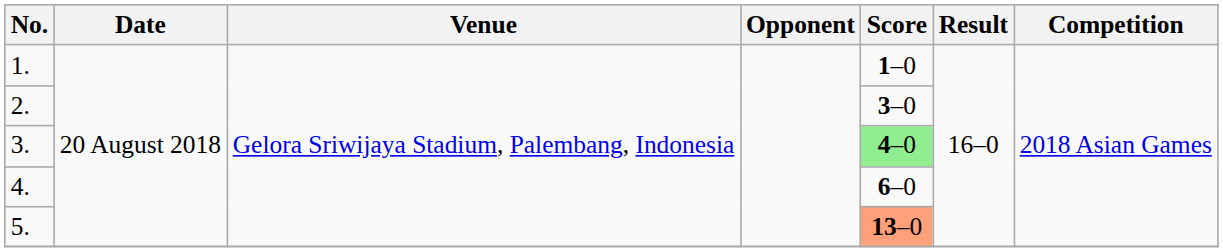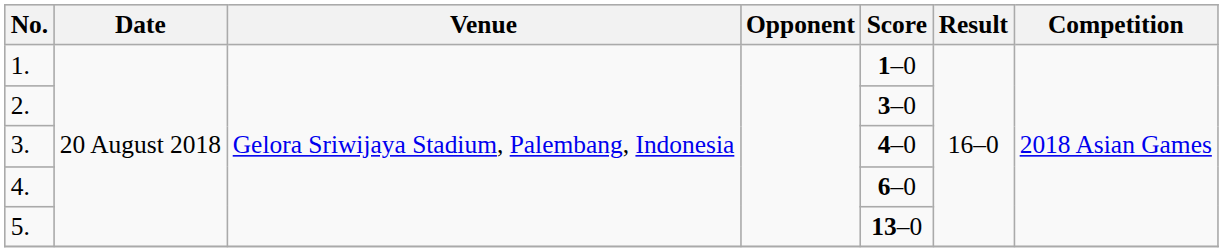3. | Score: lightgreen background -> no background
5. | Score: lightsalmon background -> no background
